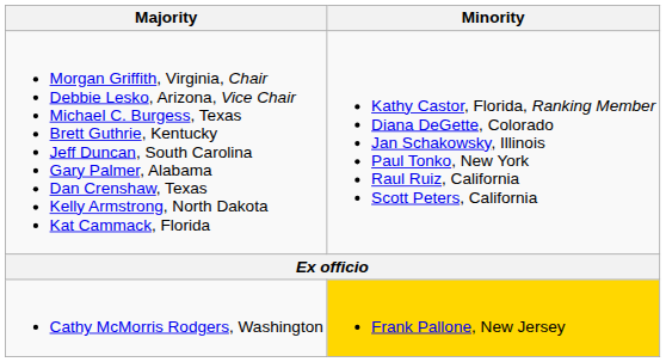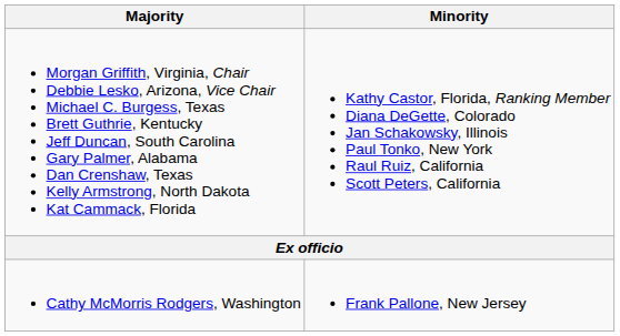Cathy McMorris Rodgers, Washington | Minority: gold background -> no background
